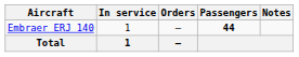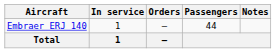Embraer ERJ 140 | Passengers: bold -> normal
